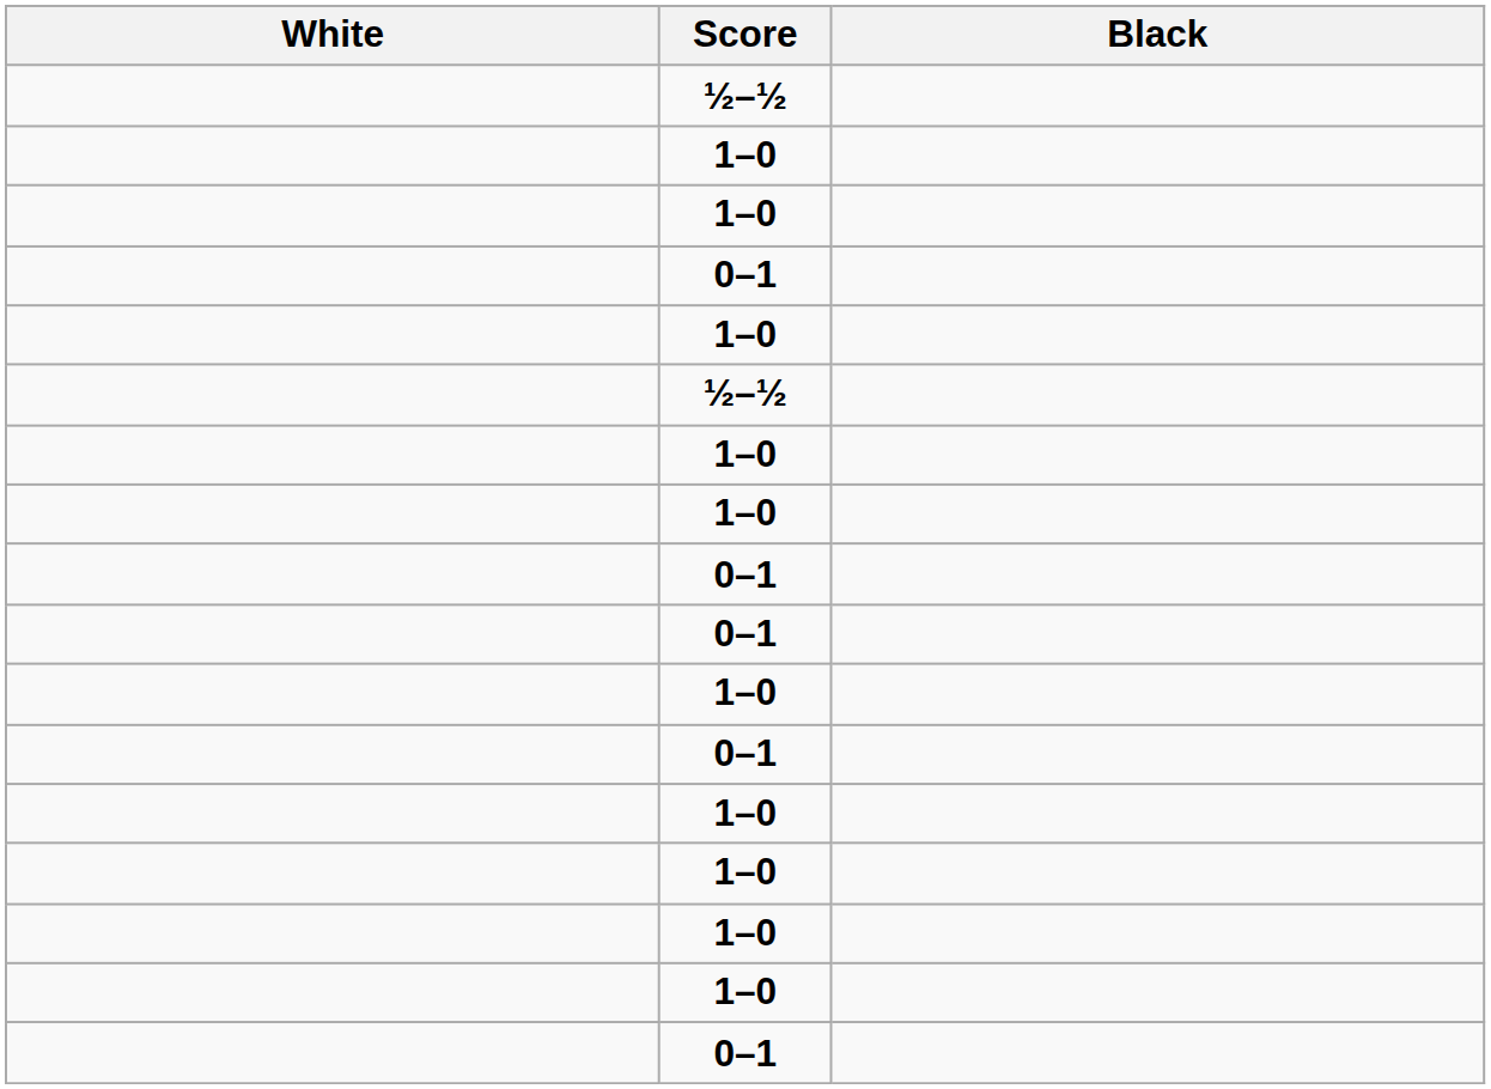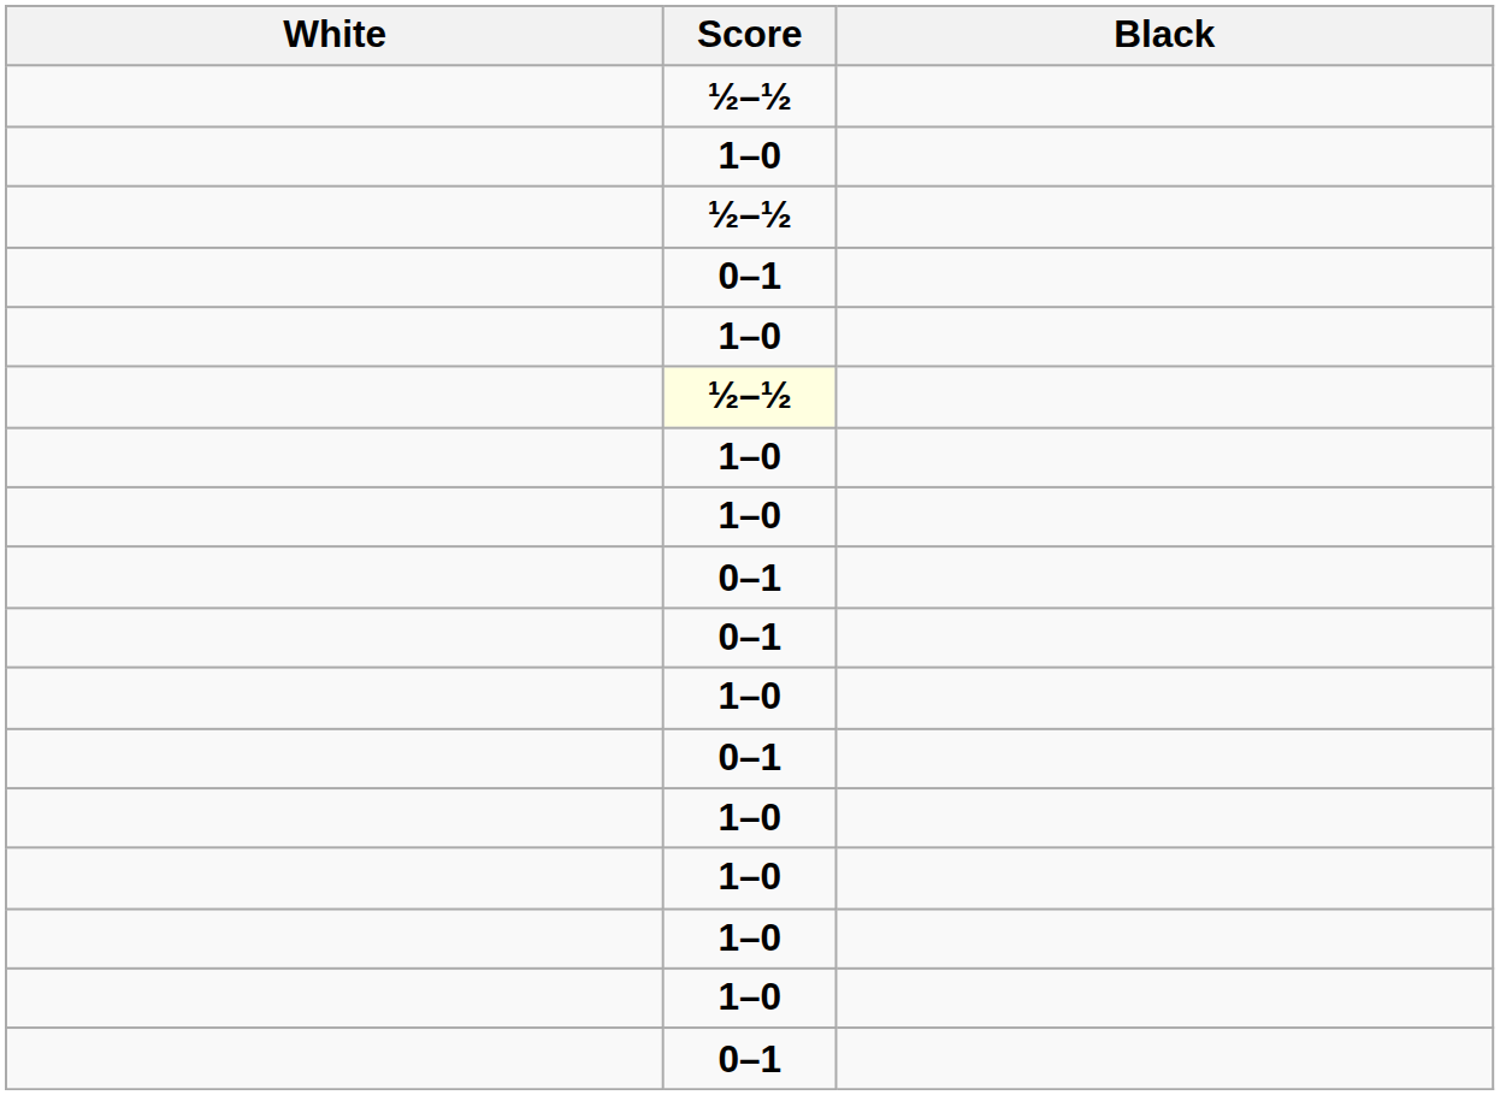row 4 | Score: 1–0 -> ½–½
row 7 | Score: no background -> lightyellow background
